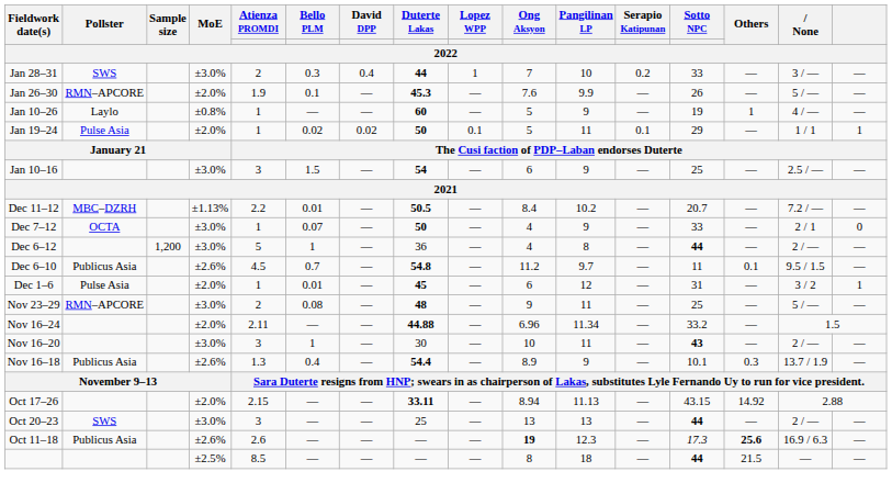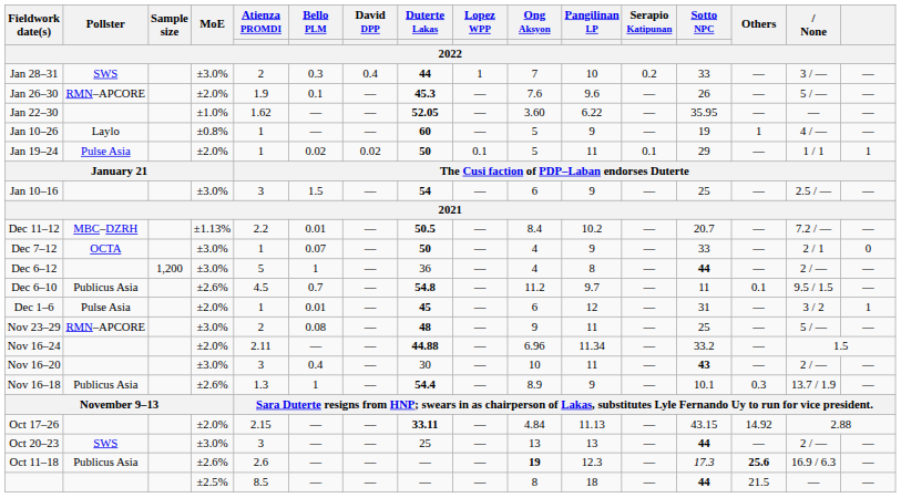Jan 26–30 | Pangilinan LP: 9.9 -> 9.6
+ row: Jan 22–30 | ±1.0% | 1.62 | — | — | 52.05 | — | 3.60 | 6.22 | — | 35.95 | — | — | —
Nov 16–20 | Bello PLM: 1 -> 0.4
Nov 16–18 | Bello PLM: 0.4 -> 1
Oct 17–26 | Ong Aksyon: 8.94 -> 4.84
